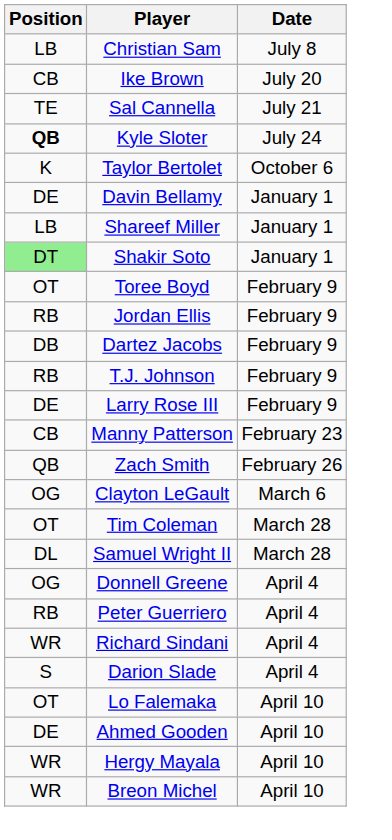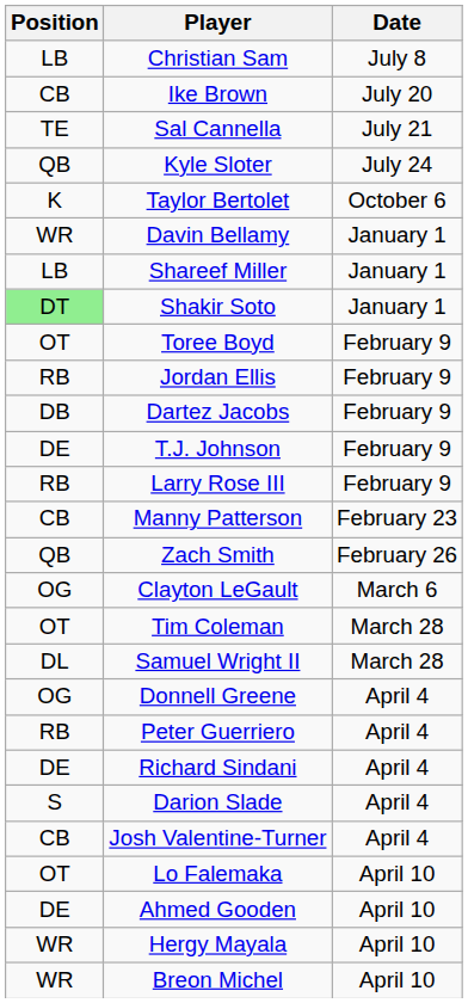Kyle Sloter | Position: bold -> normal
Davin Bellamy | Position: DE -> WR
T.J. Johnson | Position: RB -> DE
Larry Rose III | Position: DE -> RB
Richard Sindani | Position: WR -> DE
+ row: CB | Josh Valentine-Turner | April 4
